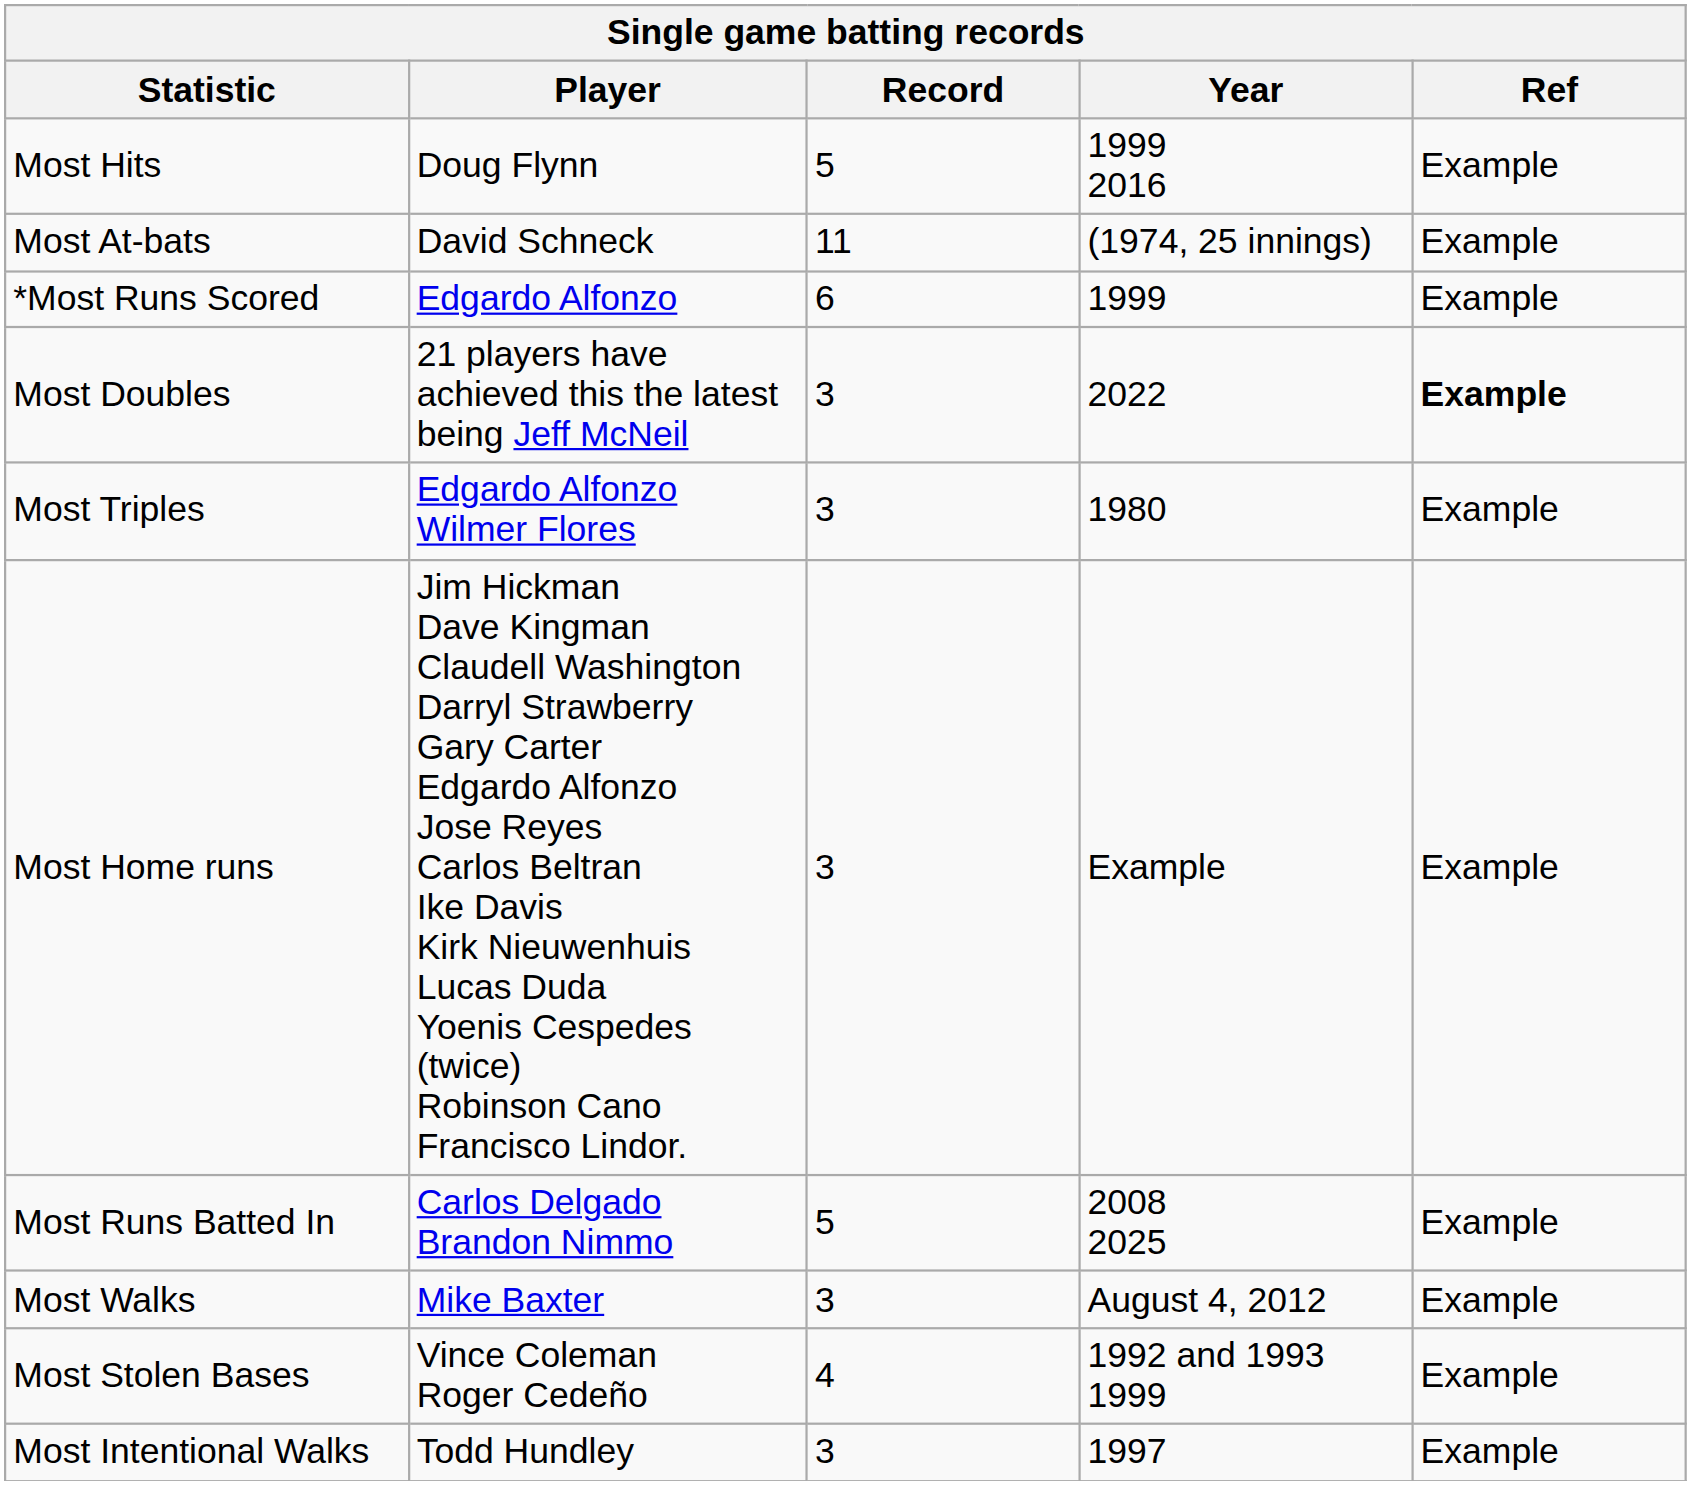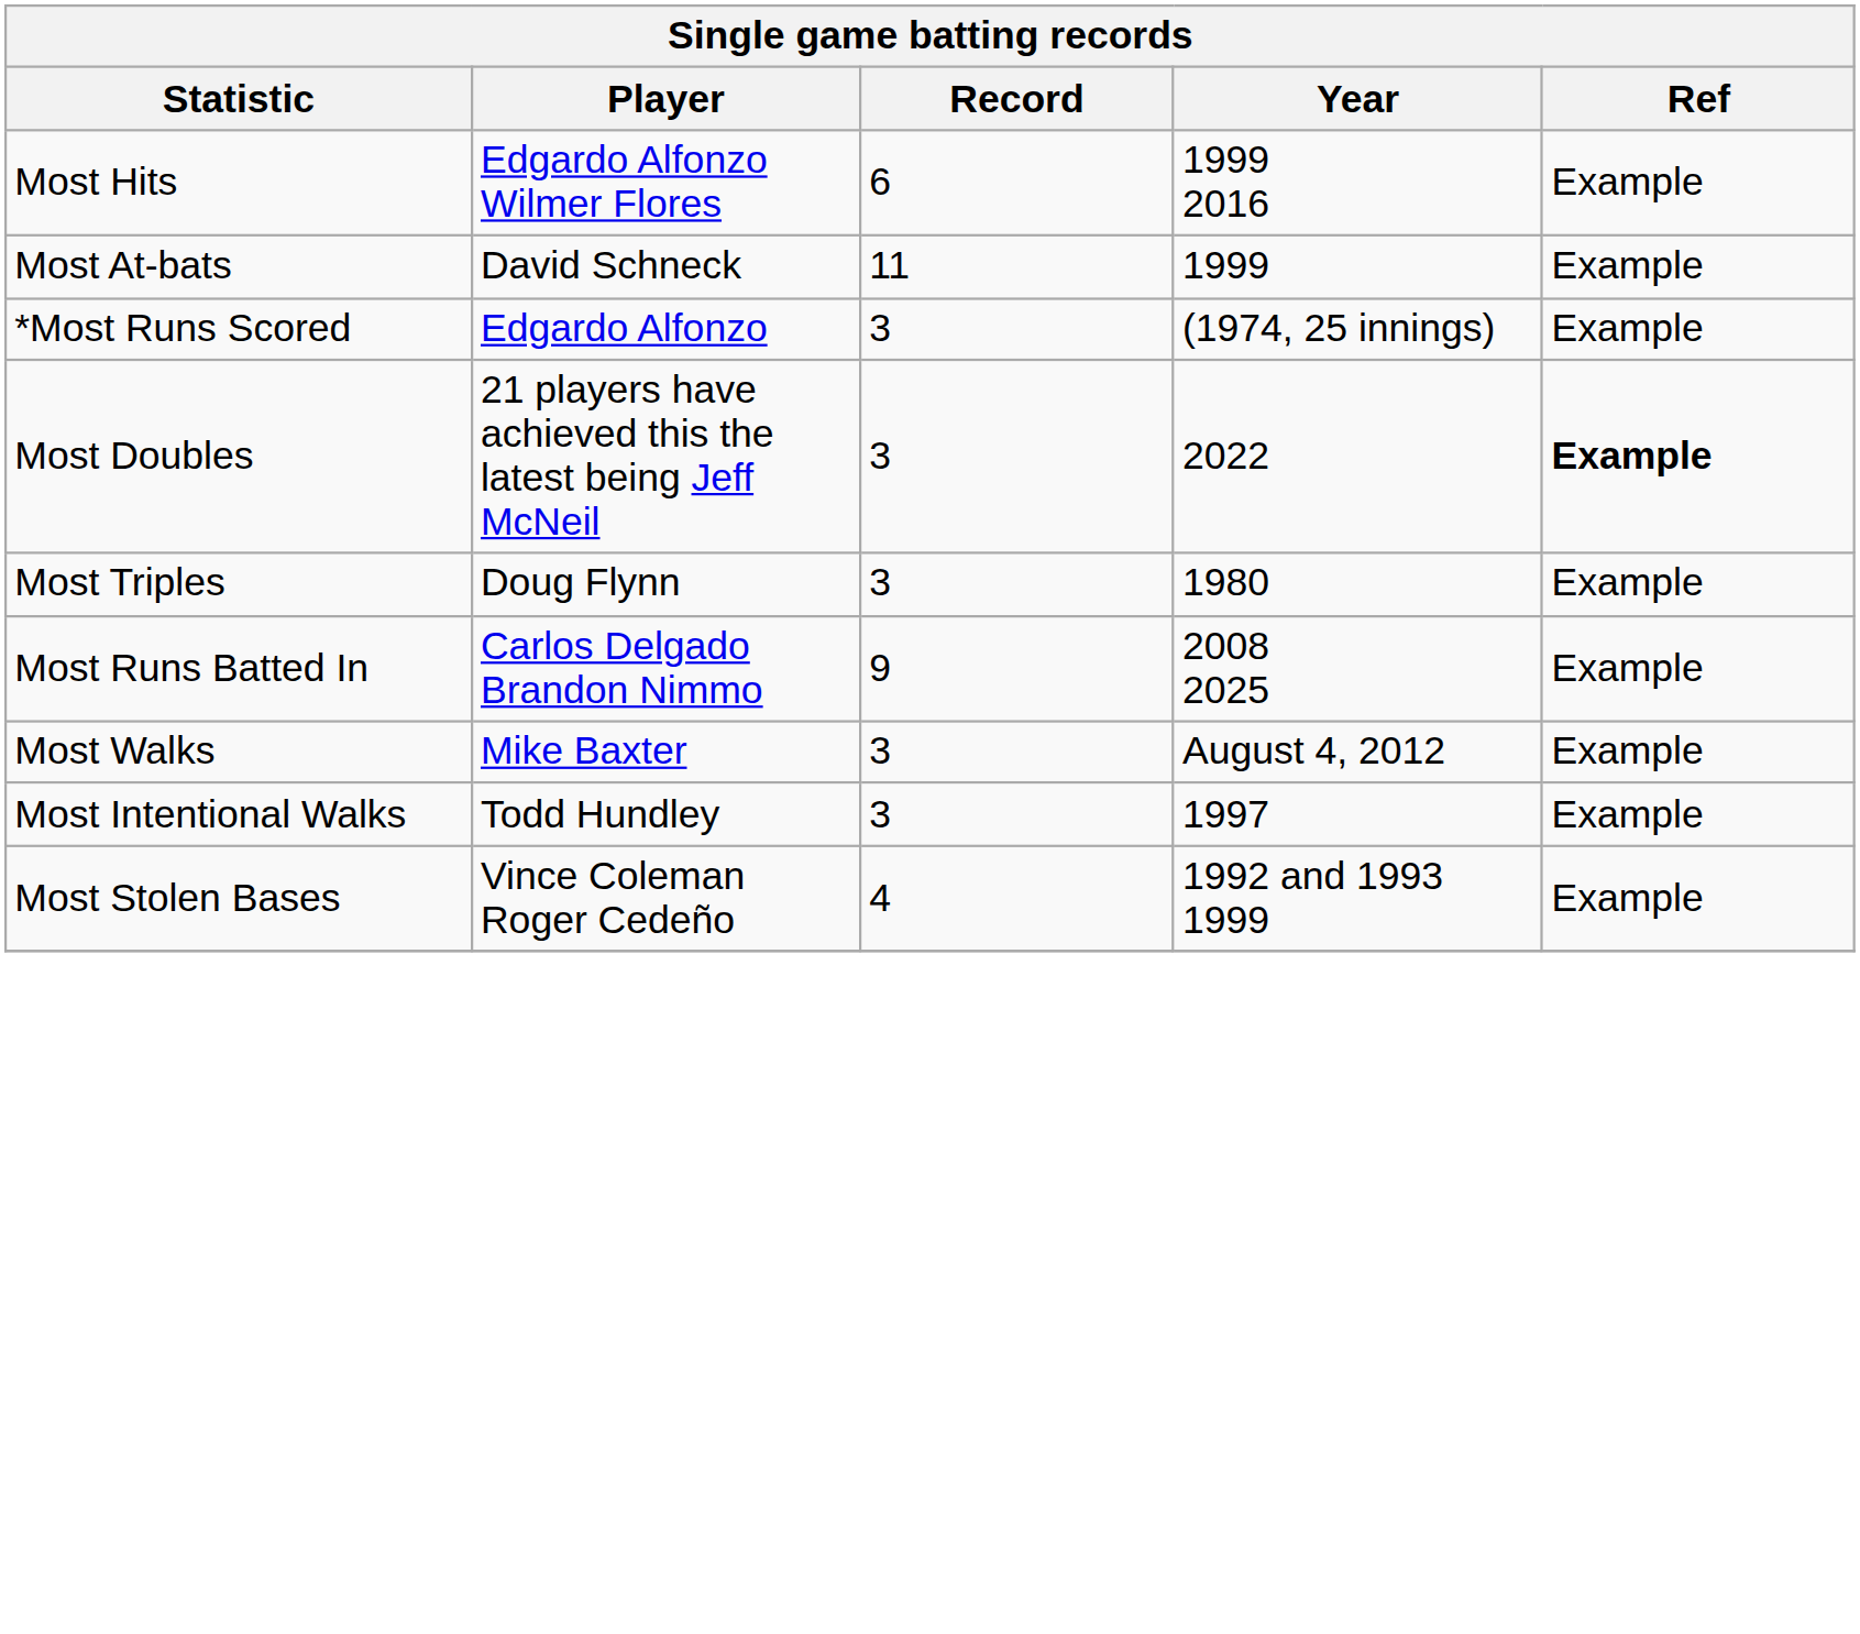Most Hits | Player: Doug Flynn -> Edgardo Alfonzo Wilmer Flores
Most Hits | Record: 5 -> 6
Most At-bats | Year: (1974, 25 innings) -> 1999
*Most Runs Scored | Record: 6 -> 3
*Most Runs Scored | Year: 1999 -> (1974, 25 innings)
Most Triples | Player: Edgardo Alfonzo Wilmer Flores -> Doug Flynn
- row: Most Home runs | Jim Hickman Dave Kingman Claudell Washington Darryl Strawberry Gary Carter Edgardo Alfonzo Jose Reyes Carlos Beltran Ike Davis Kirk Nieuwenhuis Lucas Duda Yoenis Cespedes (twice) Robinson Cano Francisco Lindor. | 3 | Example | Example
Most Runs Batted In | Record: 5 -> 9
rows swapped: Most Intentional Walks <-> Most Stolen Bases
